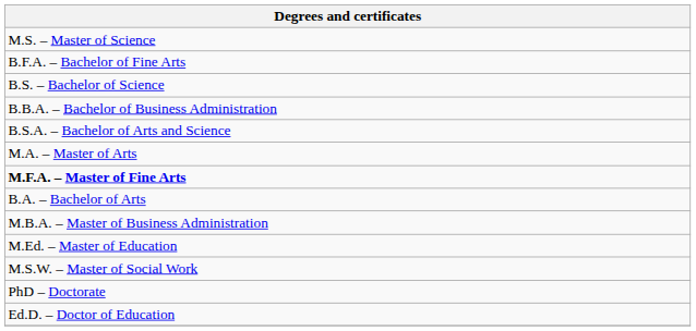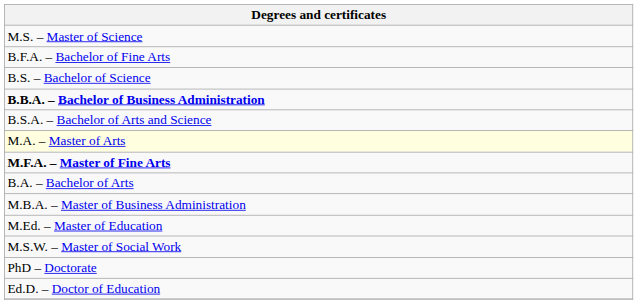row 5 | column 1: normal -> bold
row 7 | column 1: no background -> lightyellow background
